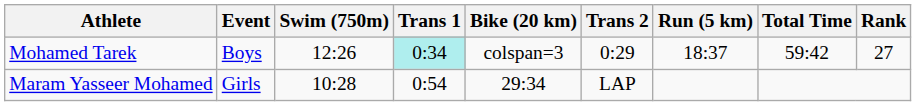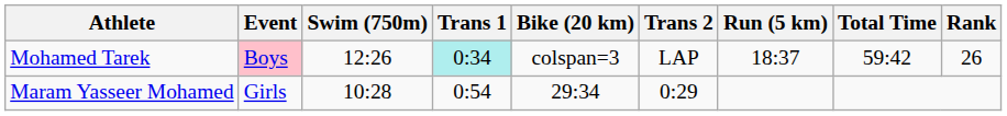Mohamed Tarek | Event: no background -> pink background
Mohamed Tarek | Trans 2: 0:29 -> LAP
Mohamed Tarek | Rank: 27 -> 26
Maram Yasseer Mohamed | Trans 2: LAP -> 0:29
